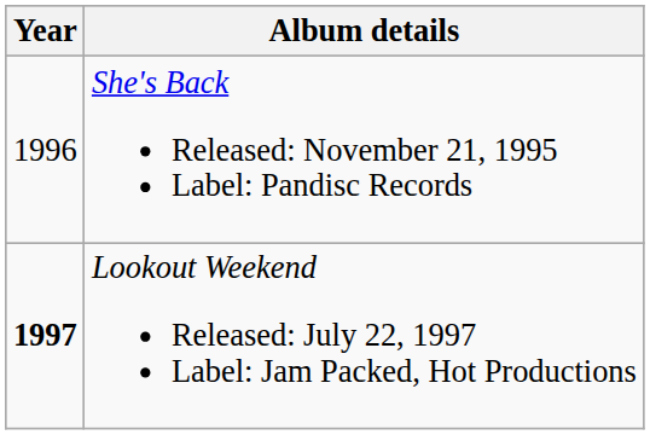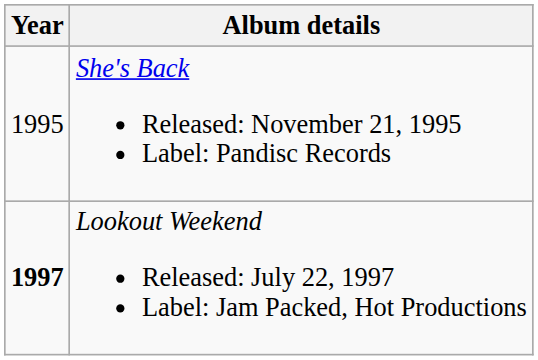row 2 | Year: 1996 -> 1995
